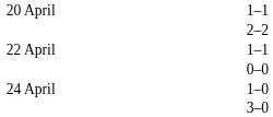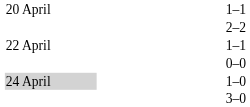1–0 | column 1: no background -> lightgrey background
